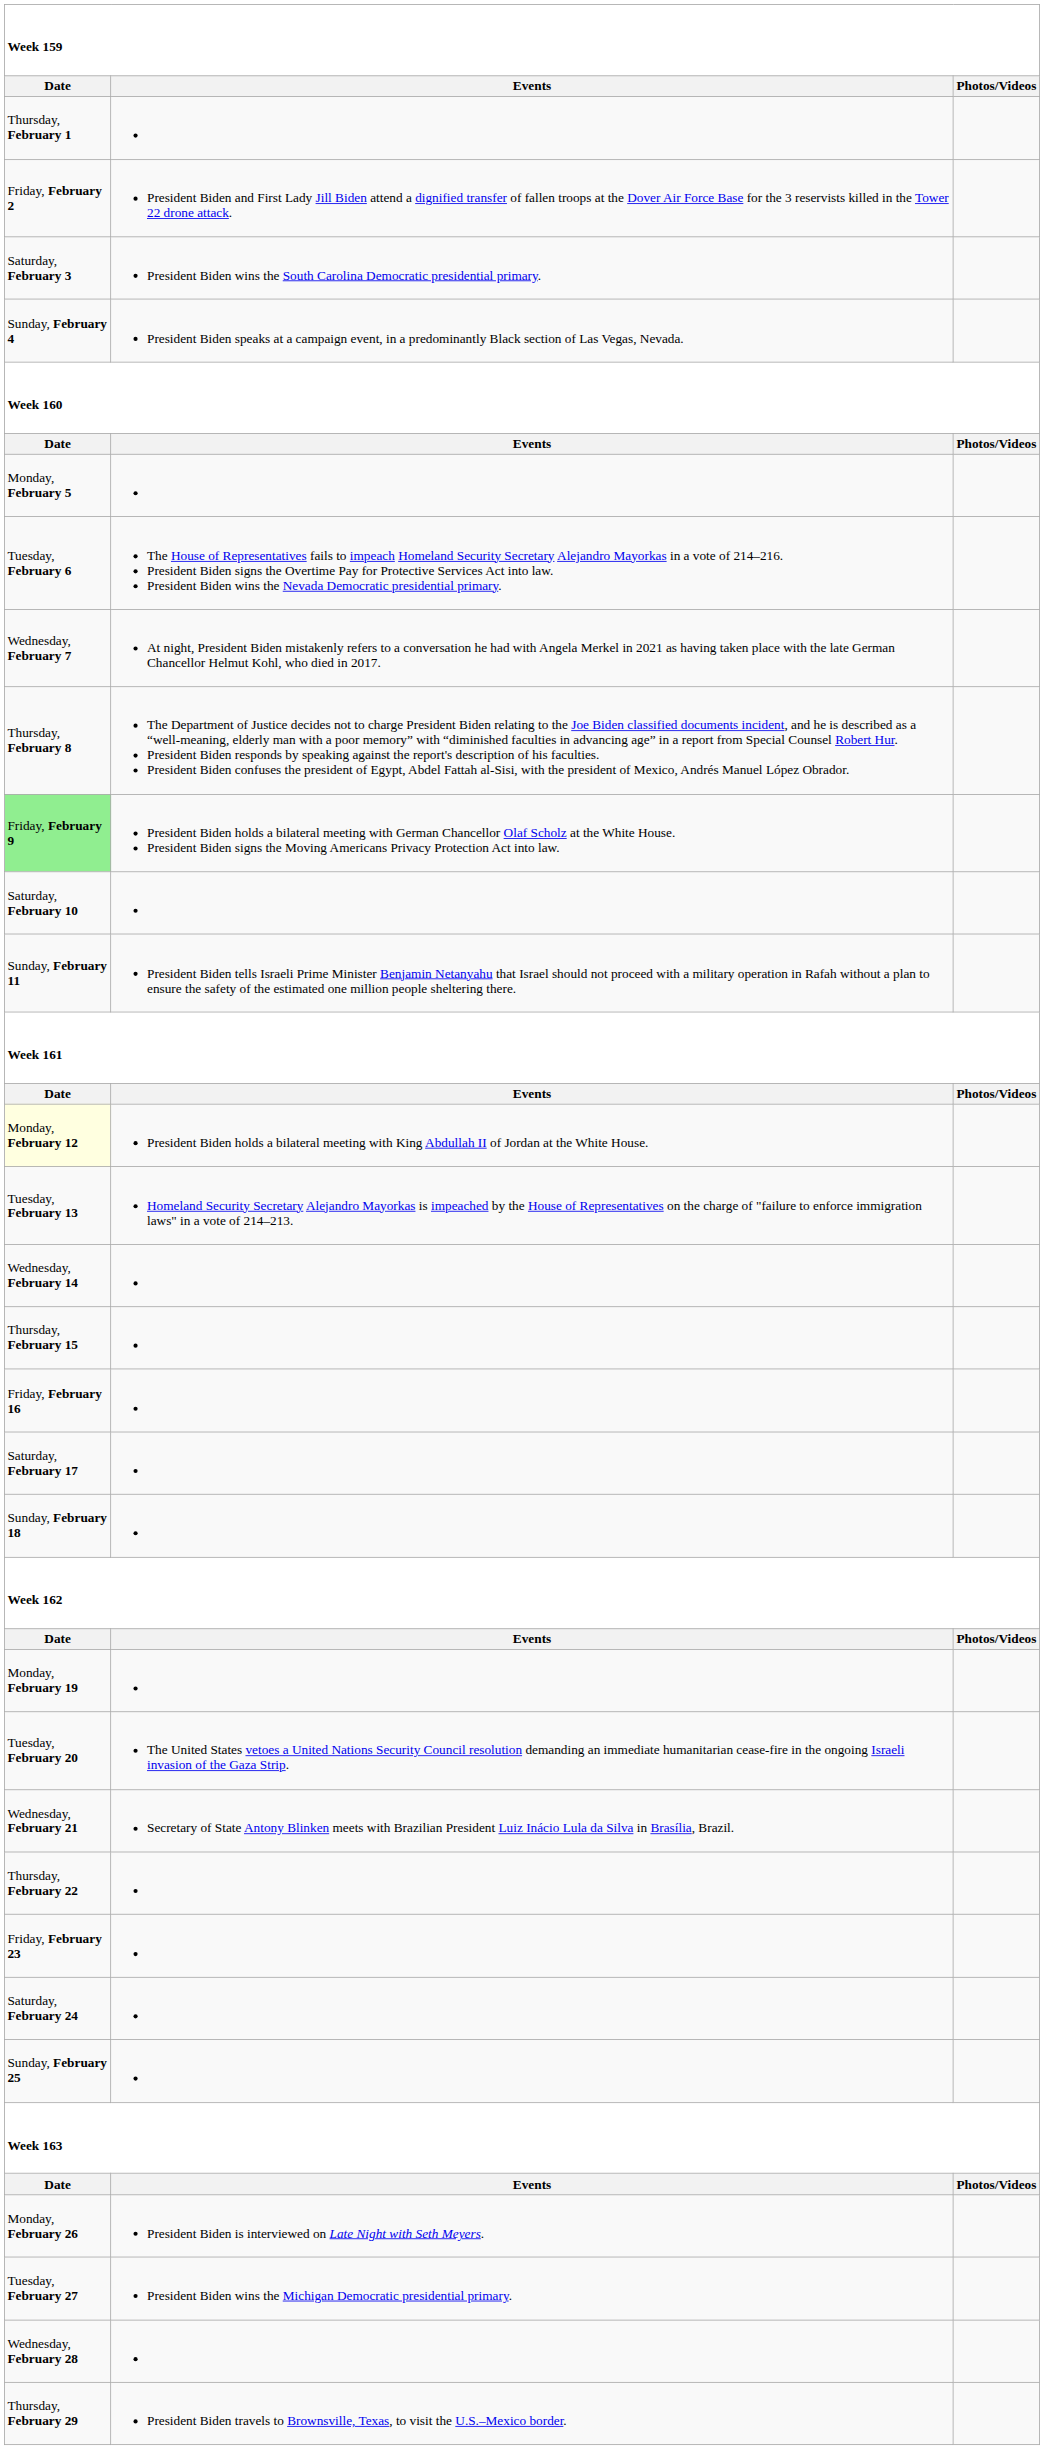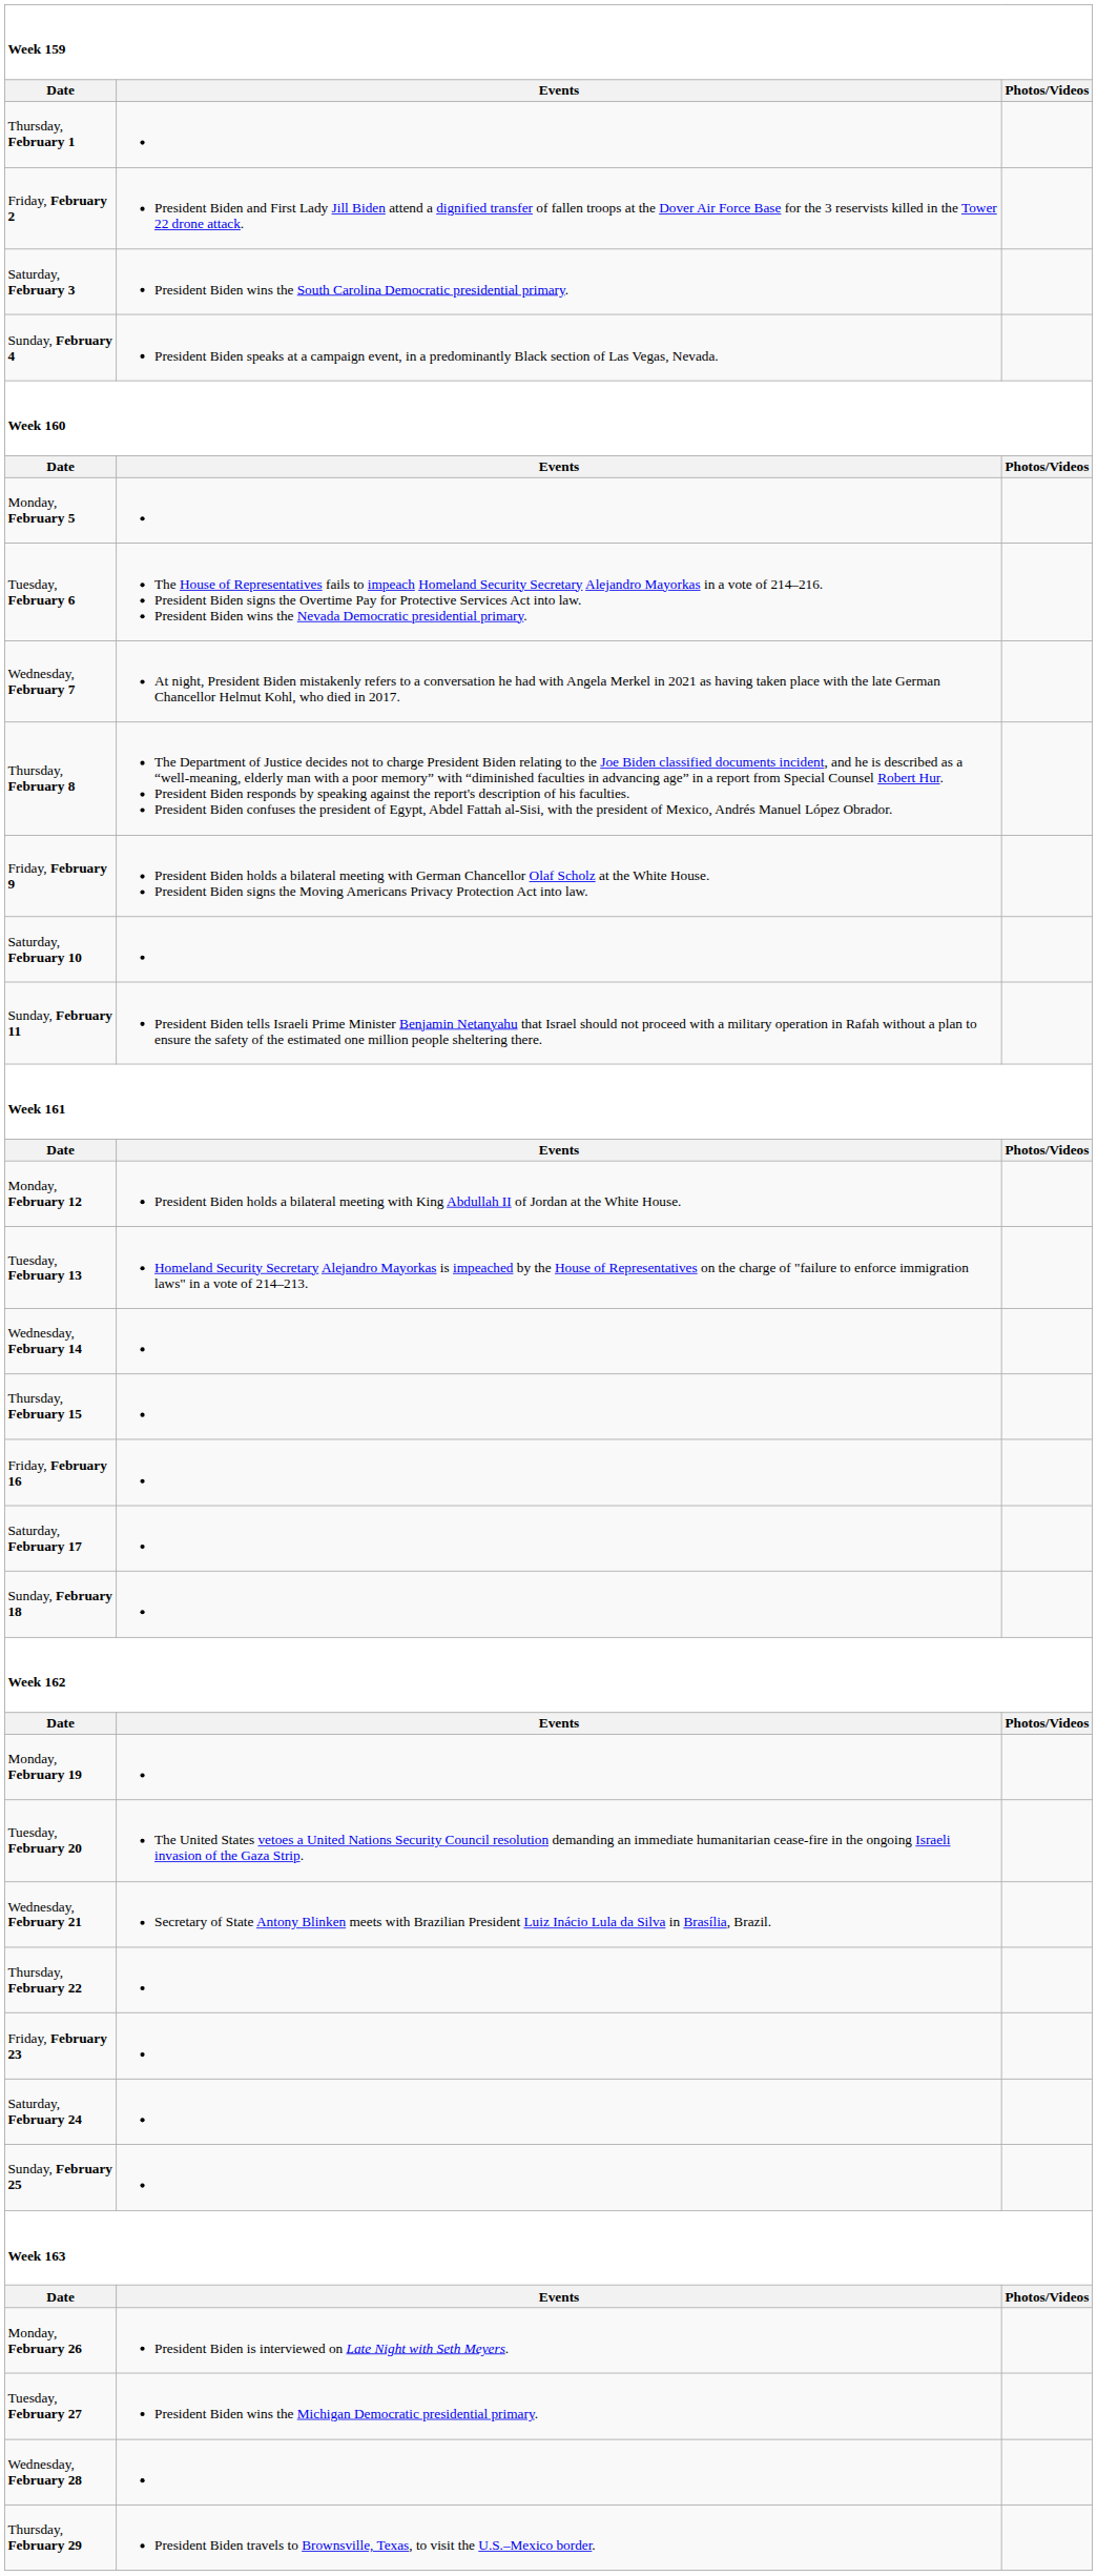Friday, February 9 | column 1: lightgreen background -> no background
Monday, February 12 | column 1: lightyellow background -> no background
